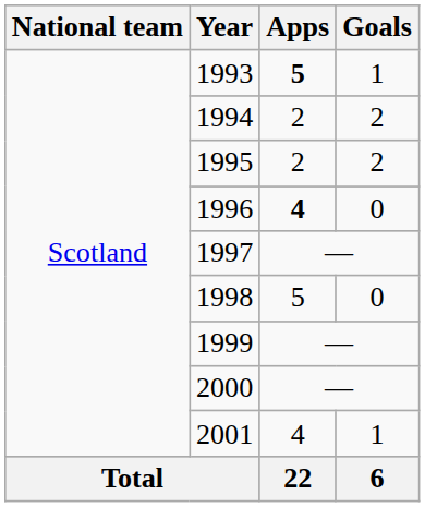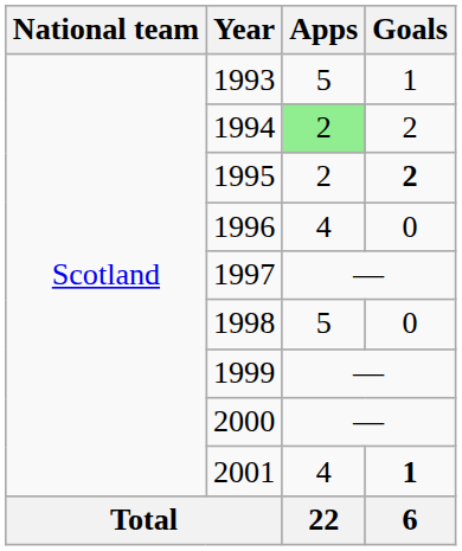1993 | Apps: bold -> normal
1994 | Apps: no background -> lightgreen background
1995 | Goals: normal -> bold
1996 | Apps: bold -> normal
2001 | Goals: normal -> bold
